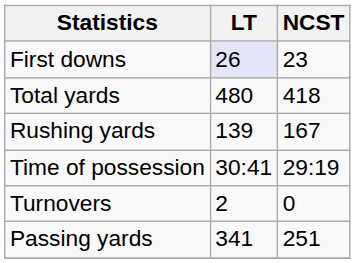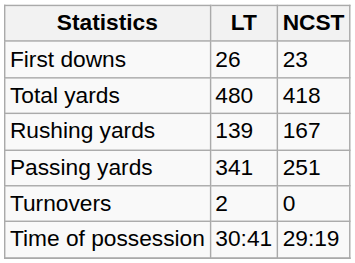First downs | LT: lavender background -> no background
rows swapped: Passing yards <-> Time of possession
